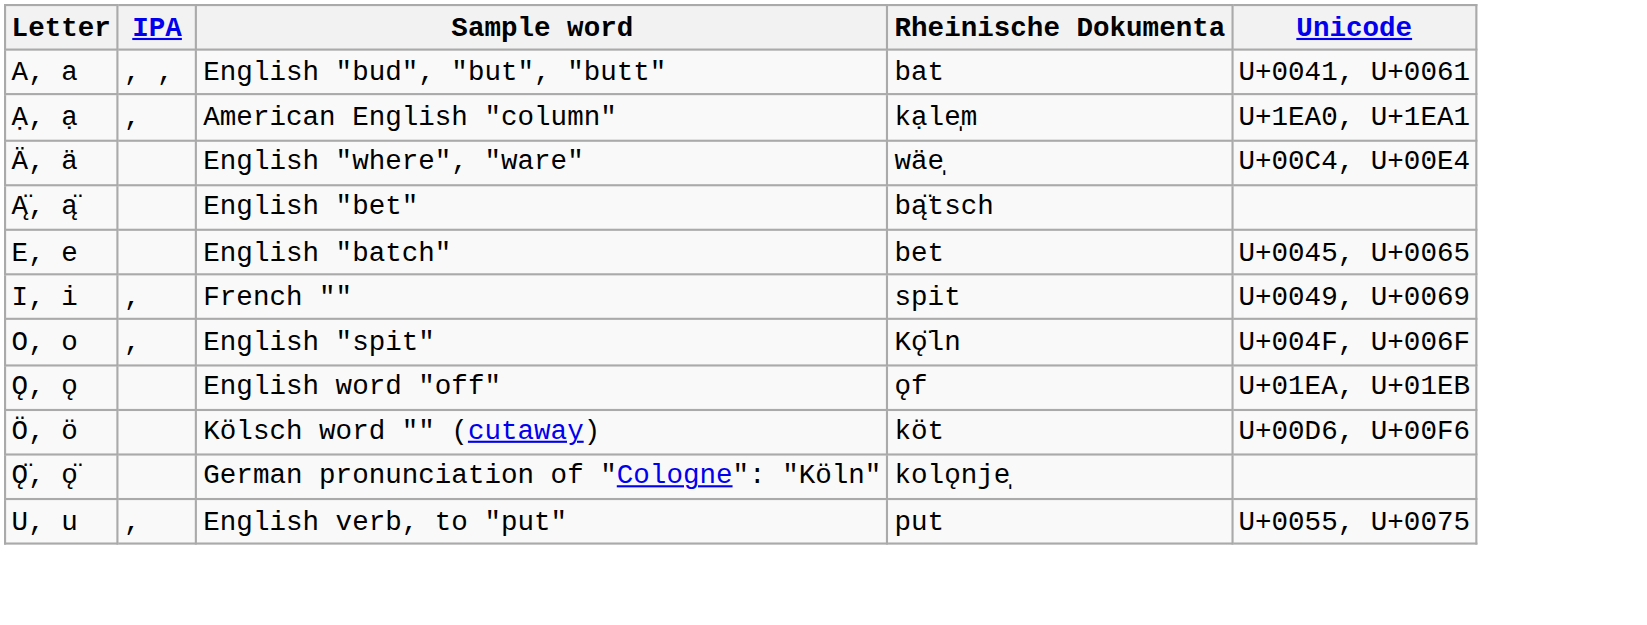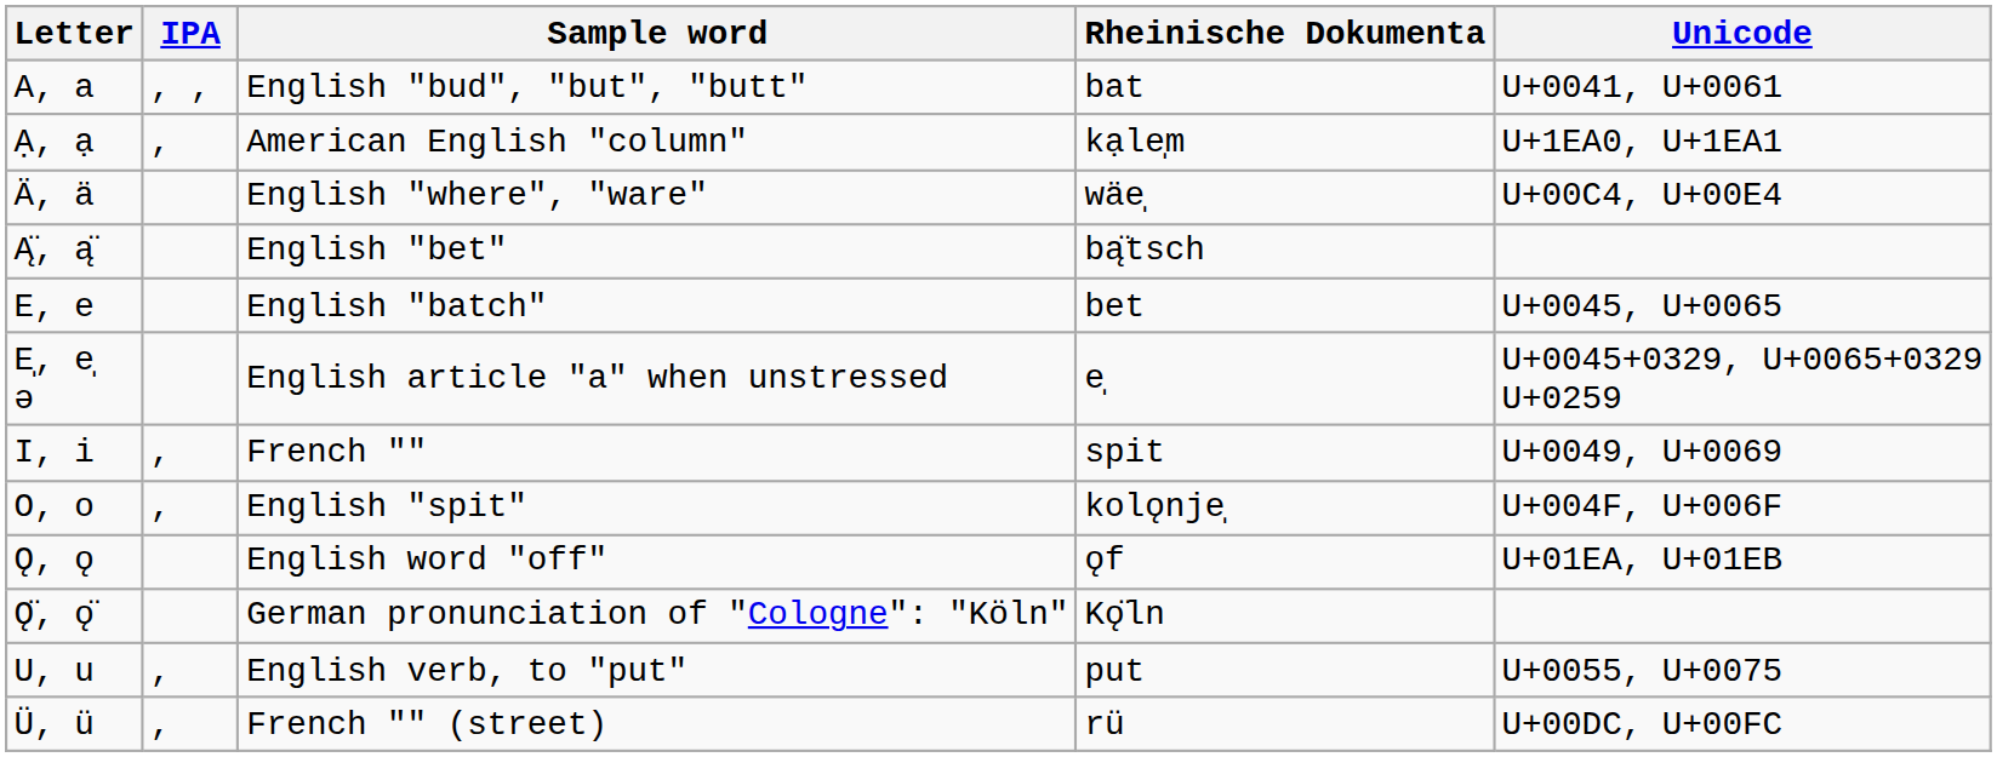+ row: E̩, e̩ ə | English article "a" when unstressed | e̩ | U+0045+0329, U+0065+0329 U+0259
O, o | Rheinische Dokumenta: Kǫ̈ln -> kolǫnje̩
- row: Ö, ö | Kölsch word "" (cutaway) | köt | U+00D6, U+00F6
Ǫ̈, ǫ̈ | Rheinische Dokumenta: kolǫnje̩ -> Kǫ̈ln
+ row: Ü, ü | , | French "" (street) | rü | U+00DC, U+00FC
